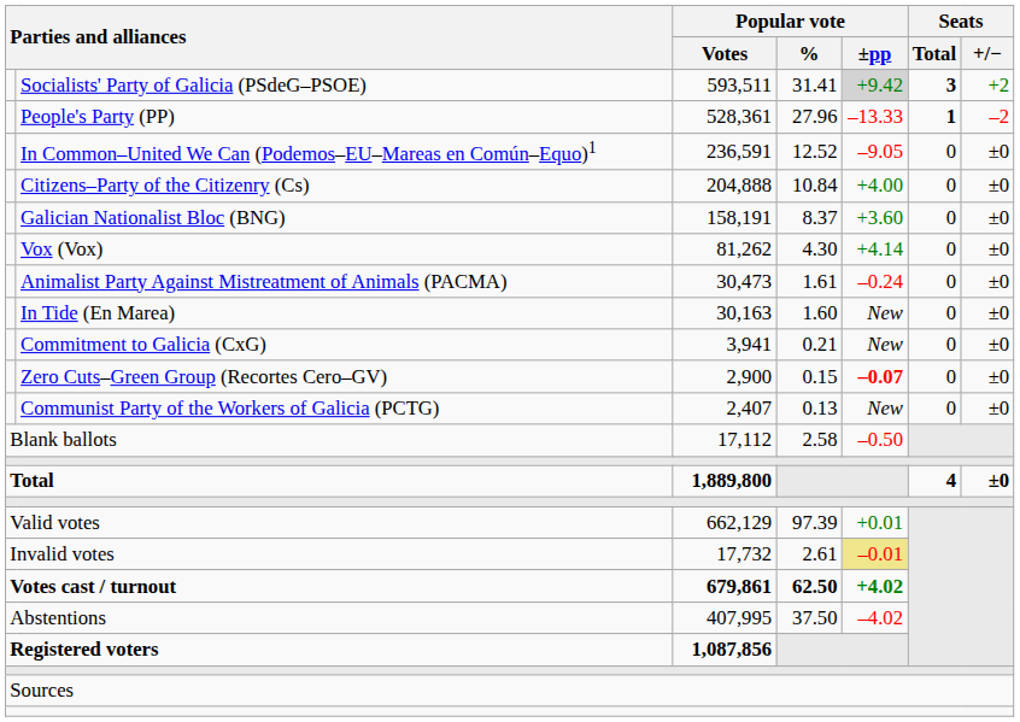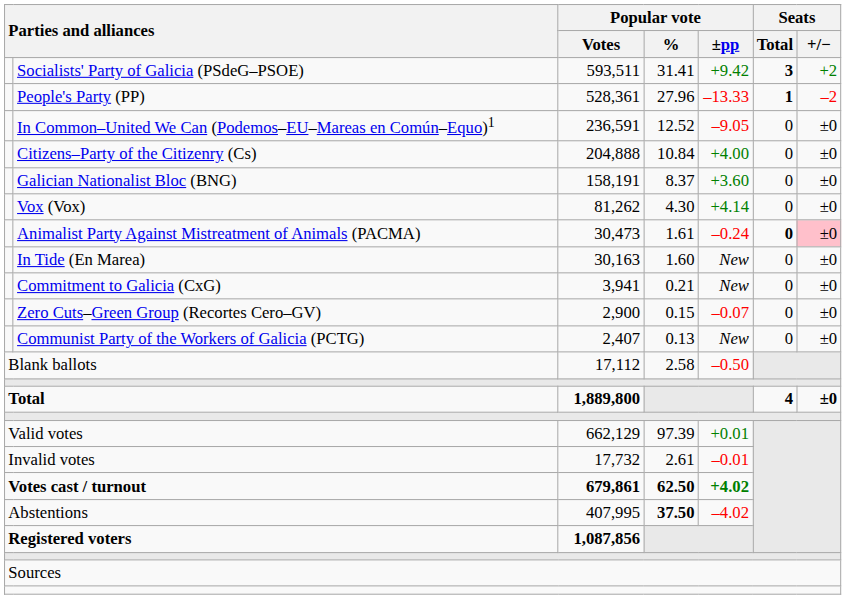Socialists' Party of Galicia (PSdeG–PSOE) | Popular vote / ±pp: lightgrey background -> no background
Animalist Party Against Mistreatment of Animals (PACMA) | Seats / Total: normal -> bold
Animalist Party Against Mistreatment of Animals (PACMA) | Seats / +/−: no background -> pink background
Zero Cuts–Green Group (Recortes Cero–GV) | Popular vote / ±pp: bold -> normal
Invalid votes | Popular vote / ±pp: khaki background -> no background
Abstentions | Popular vote / %: normal -> bold
